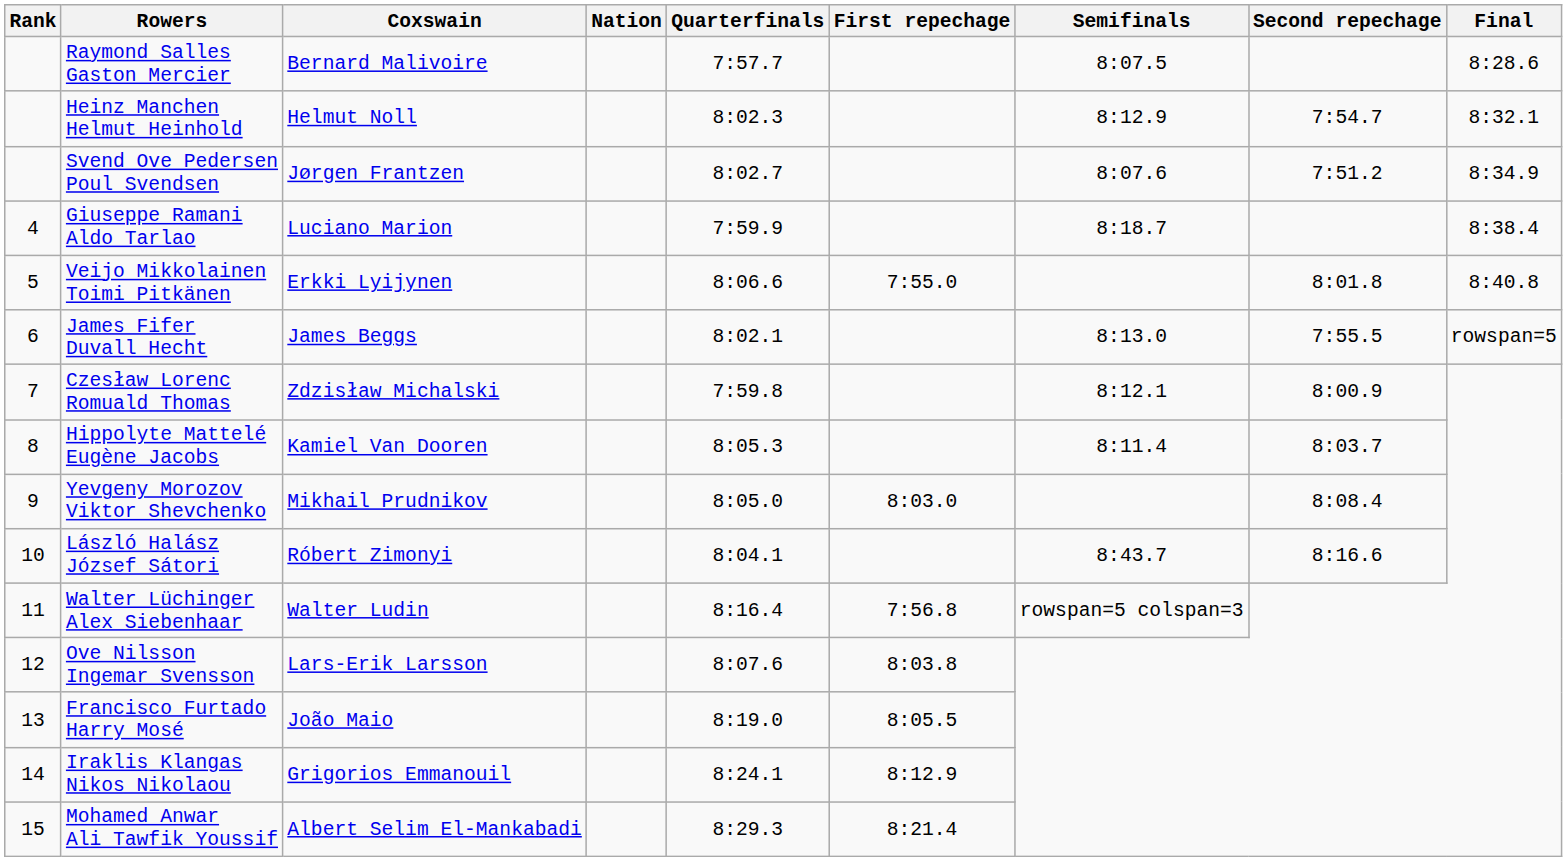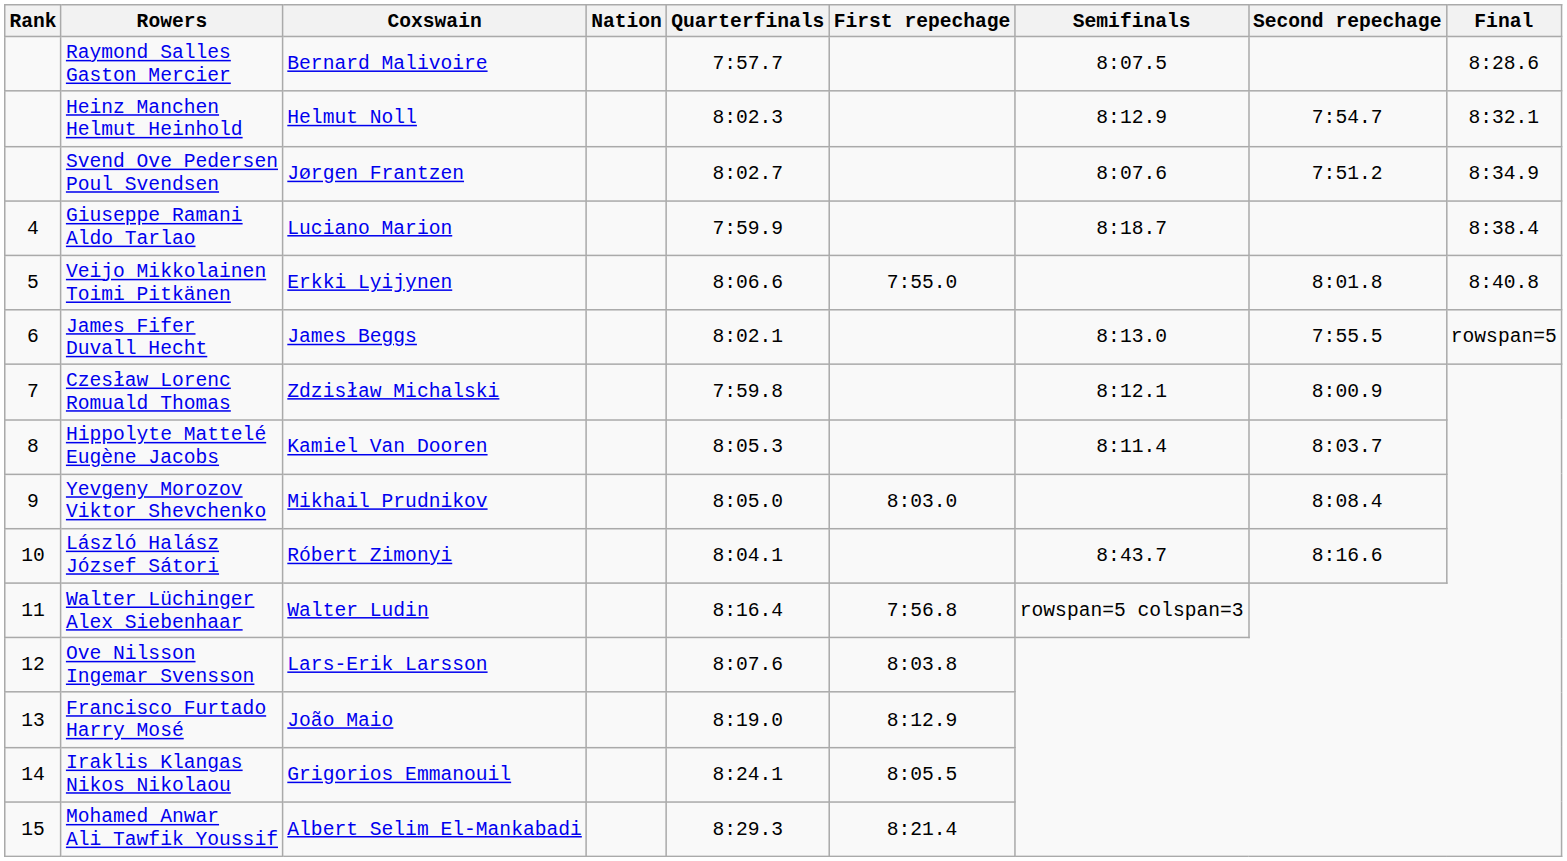Francisco Furtado Harry Mosé | First repechage: 8:05.5 -> 8:12.9
Iraklis Klangas Nikos Nikolaou | First repechage: 8:12.9 -> 8:05.5
